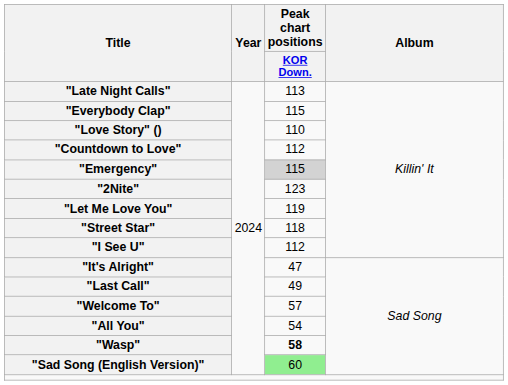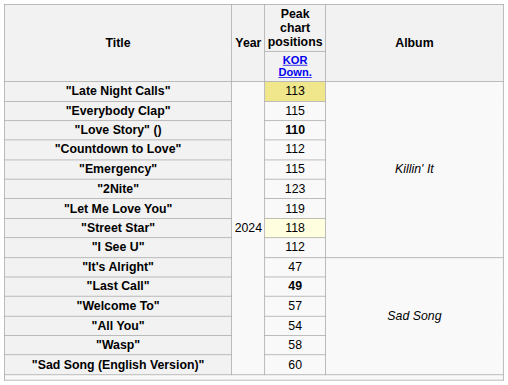"Late Night Calls" | Peak chart positions / KOR Down.: no background -> khaki background
"Love Story" () | Peak chart positions / KOR Down.: normal -> bold
"Emergency" | Peak chart positions / KOR Down.: lightgrey background -> no background
"Street Star" | Peak chart positions / KOR Down.: no background -> lightyellow background
"Last Call" | Peak chart positions / KOR Down.: normal -> bold
"Wasp" | Peak chart positions / KOR Down.: bold -> normal
"Sad Song (English Version)" | Peak chart positions / KOR Down.: lightgreen background -> no background
